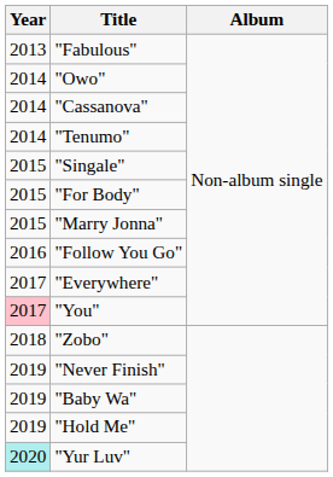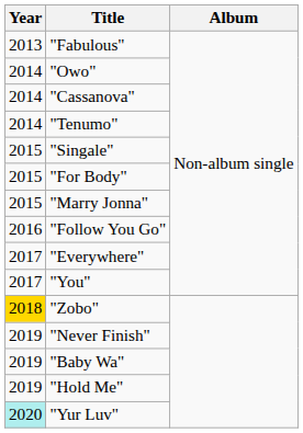"You" | Year: pink background -> no background
"Zobo" | Year: no background -> gold background
